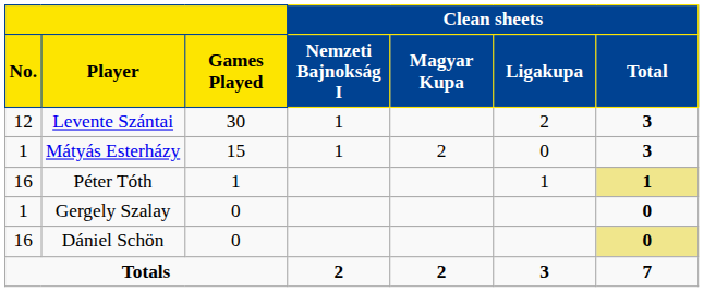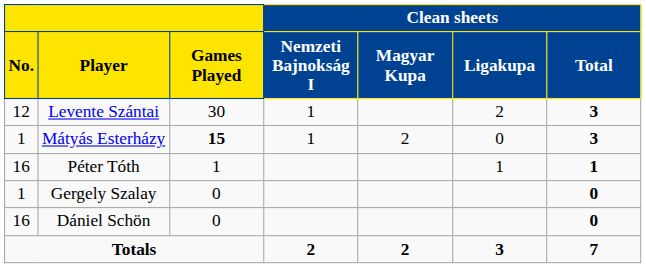Mátyás Esterházy | Games Played: normal -> bold
Péter Tóth | Clean sheets / Total: khaki background -> no background
Dániel Schön | Clean sheets / Total: khaki background -> no background
